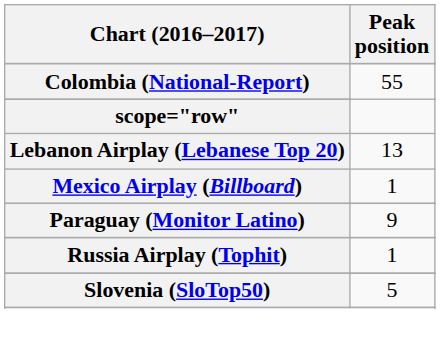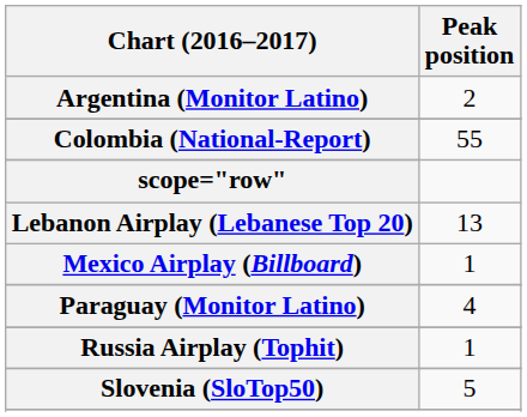+ row: Argentina (Monitor Latino) | 2
Paraguay (Monitor Latino) | Peak position: 9 -> 4
